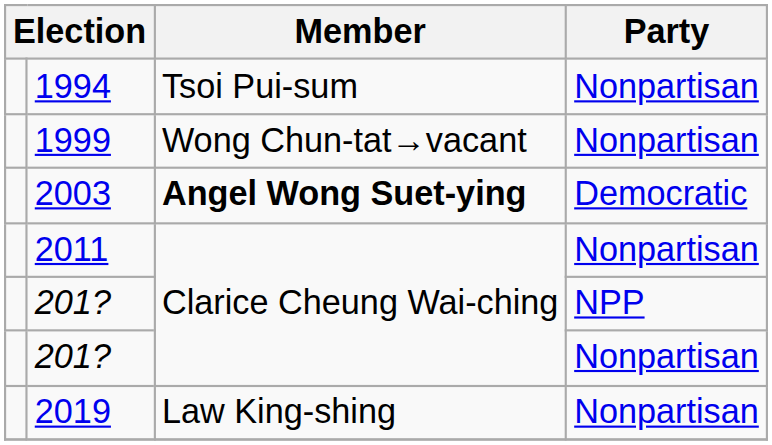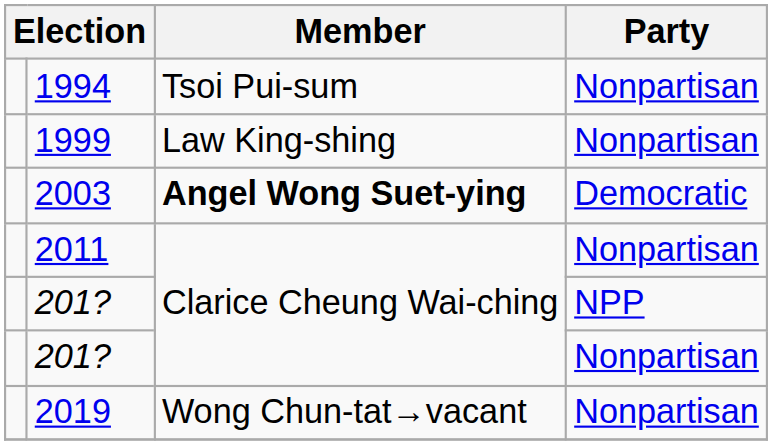1999 | Member: Wong Chun-tat→vacant -> Law King-shing
2019 | Member: Law King-shing -> Wong Chun-tat→vacant
